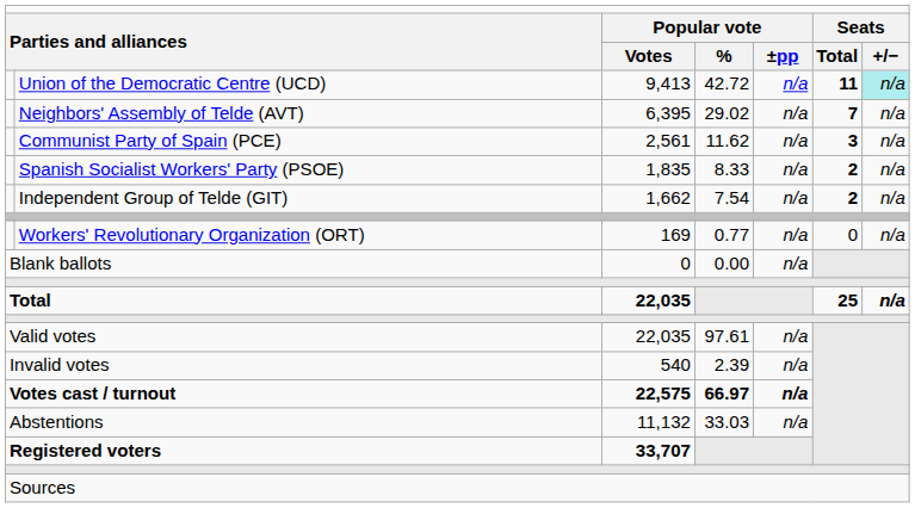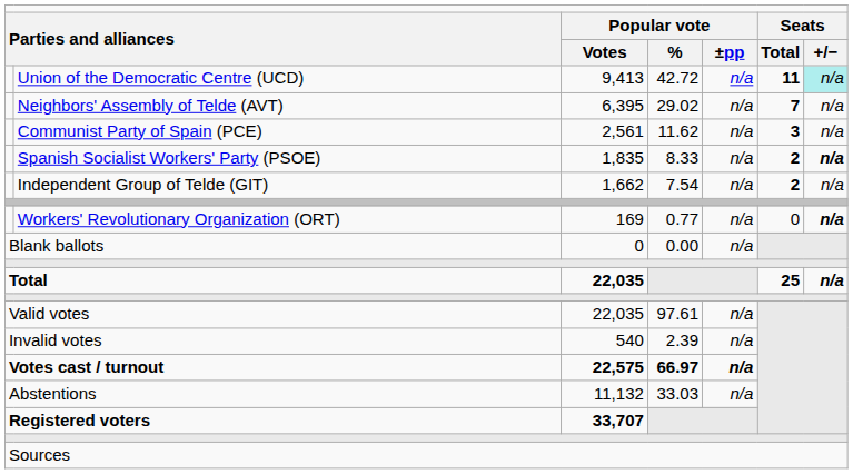Spanish Socialist Workers' Party (PSOE) | column 7: normal -> bold
Workers' Revolutionary Organization (ORT) | column 7: normal -> bold
